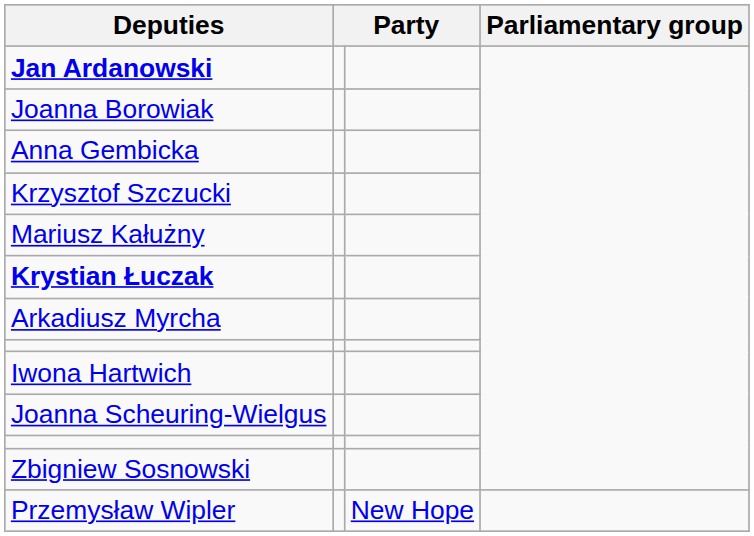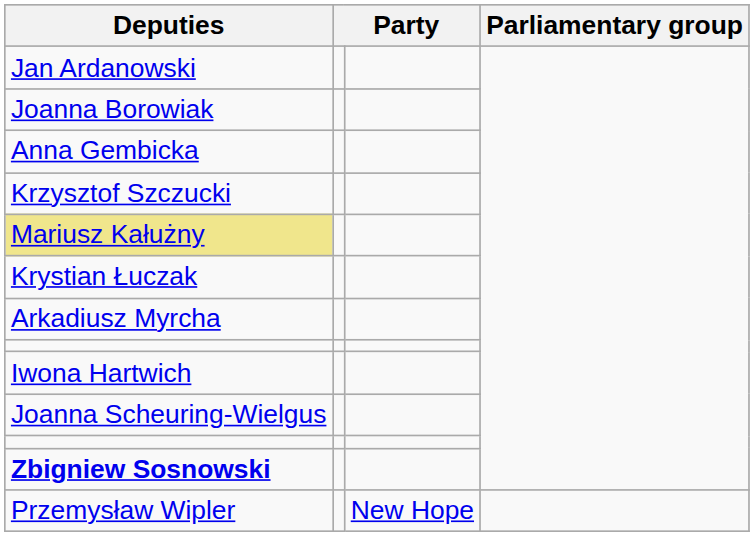Jan Ardanowski | Deputies: bold -> normal
Mariusz Kałużny | Deputies: no background -> khaki background
Krystian Łuczak | Deputies: bold -> normal
Zbigniew Sosnowski | Deputies: normal -> bold
